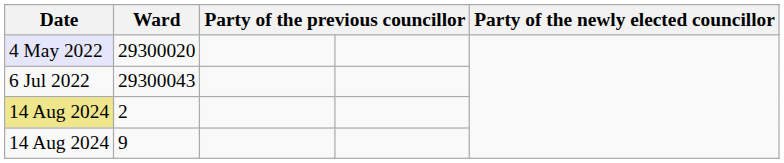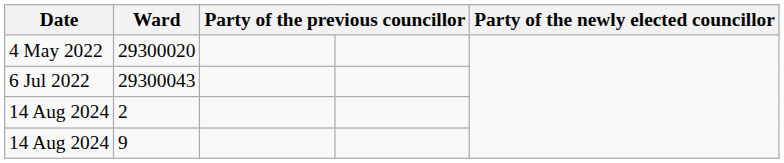29300020 | Date: lavender background -> no background
2 | Date: khaki background -> no background
